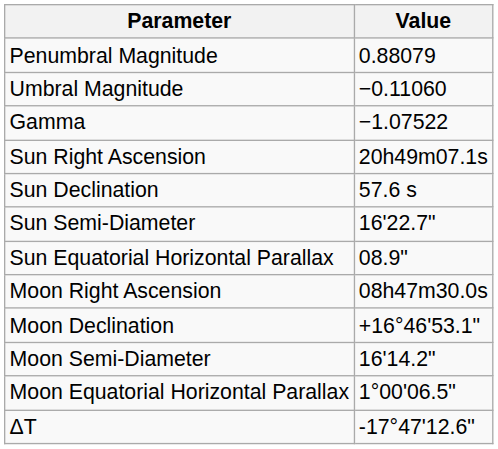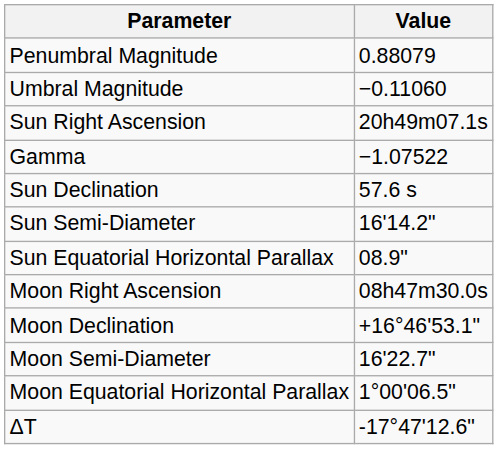rows swapped: Gamma <-> Sun Right Ascension
Sun Semi-Diameter | Value: 16'22.7" -> 16'14.2"
Moon Semi-Diameter | Value: 16'14.2" -> 16'22.7"
